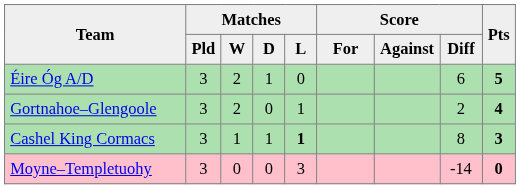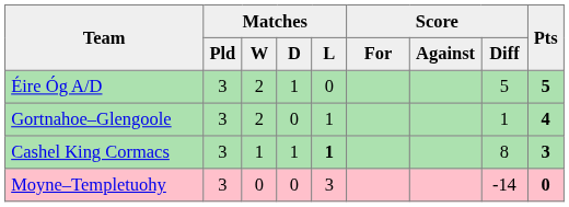Éire Óg A/D | Score / Diff: 6 -> 5
Gortnahoe–Glengoole | Score / Diff: 2 -> 1
